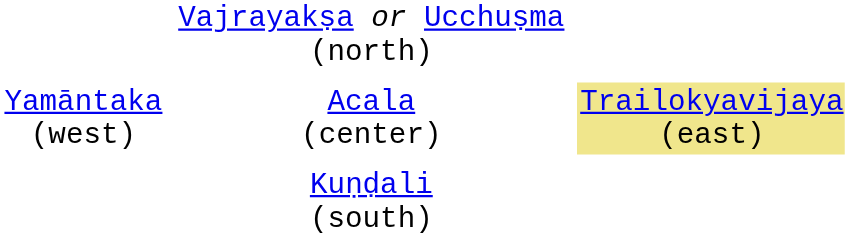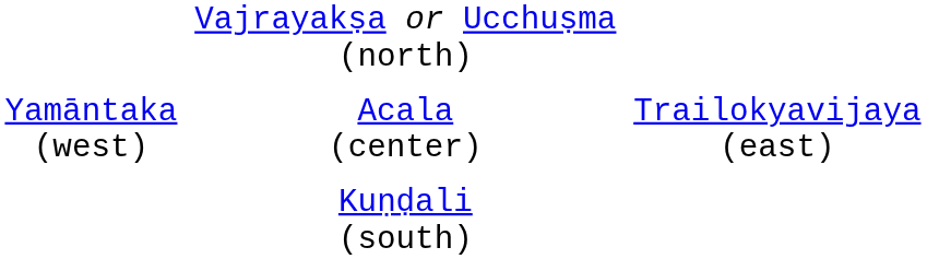Yamāntaka (west) | column 3: khaki background -> no background
